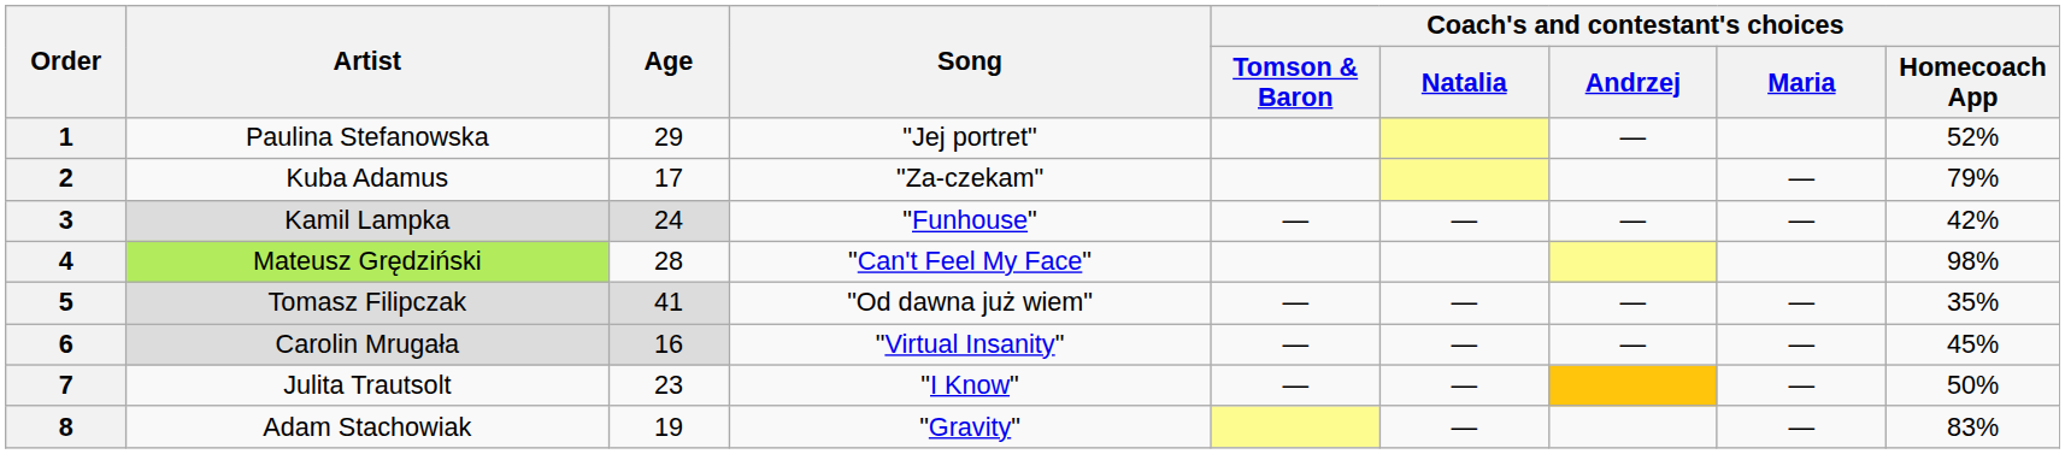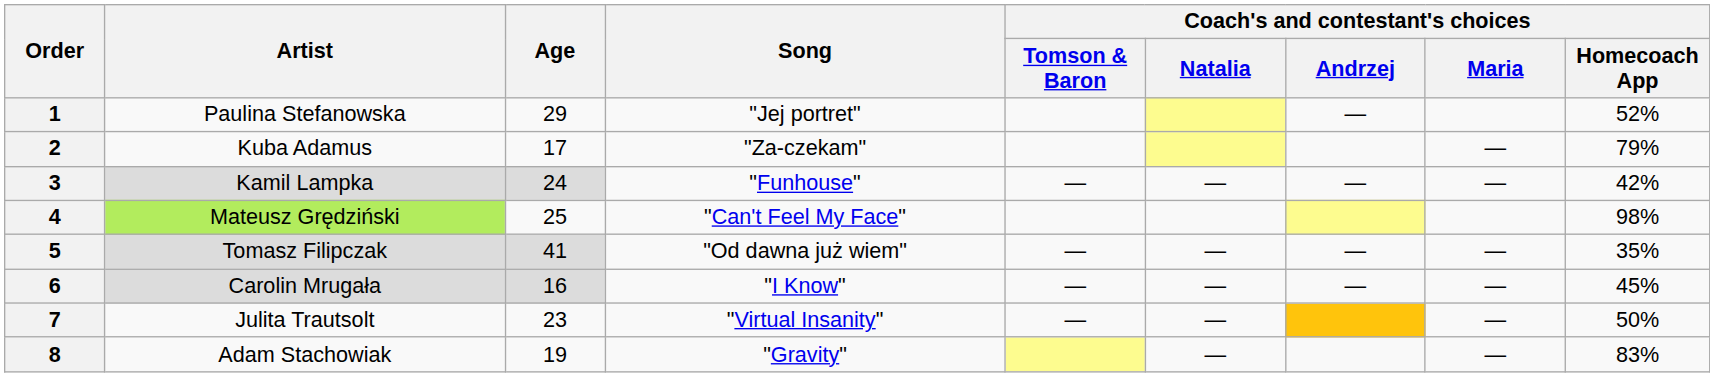4 | Age: 28 -> 25
6 | Song: "Virtual Insanity" -> "I Know"
7 | Song: "I Know" -> "Virtual Insanity"
